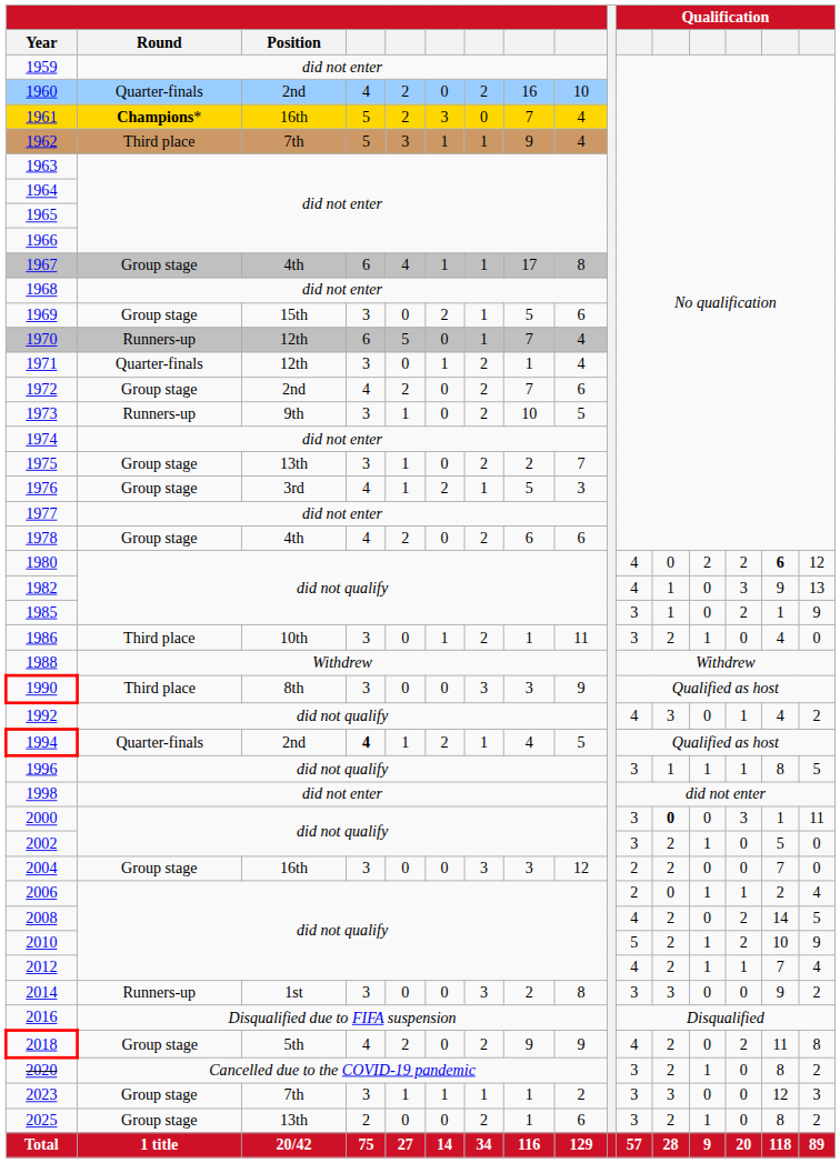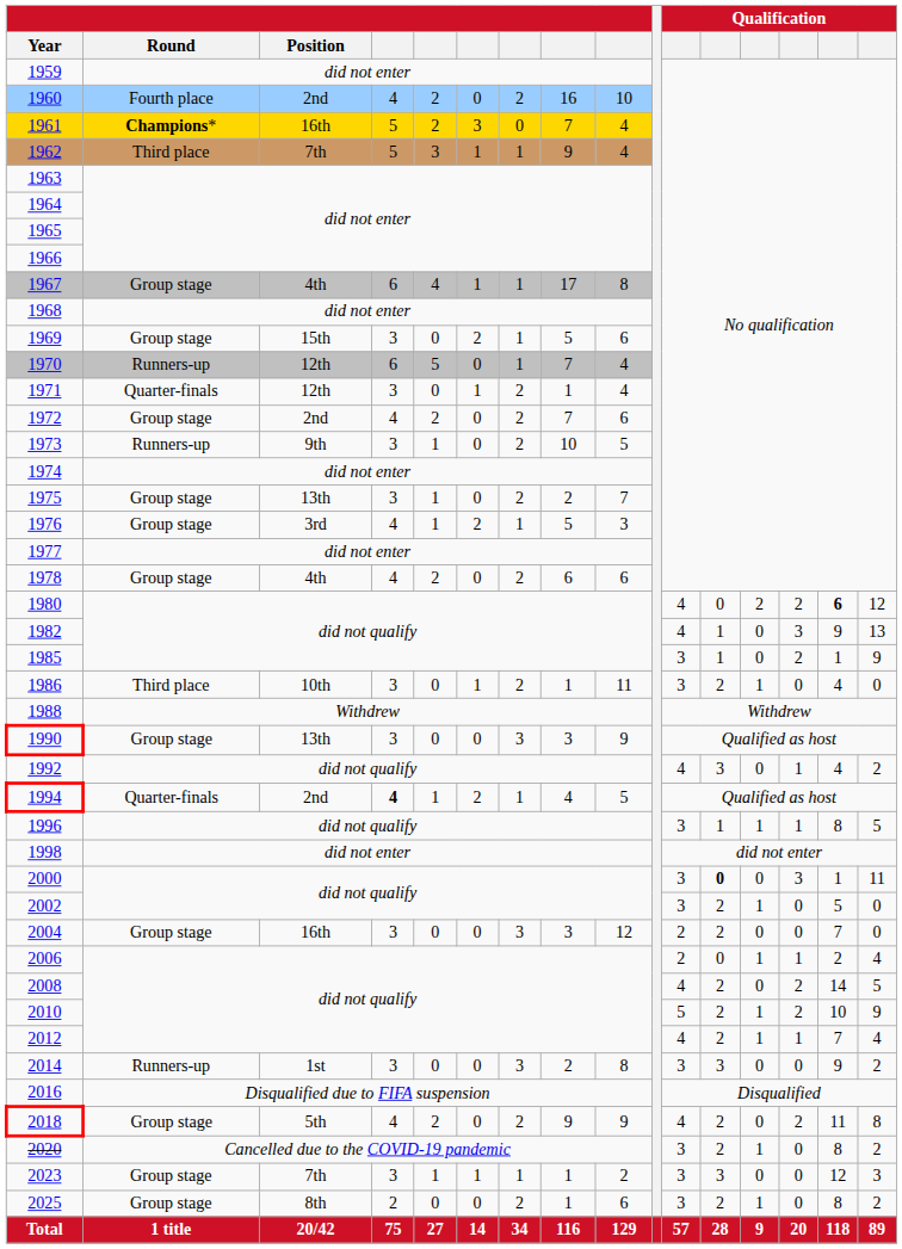1960 | Round: Quarter-finals -> Fourth place
1990 | Round: Third place -> Group stage
1990 | Position: 8th -> 13th
2025 | Position: 13th -> 8th
